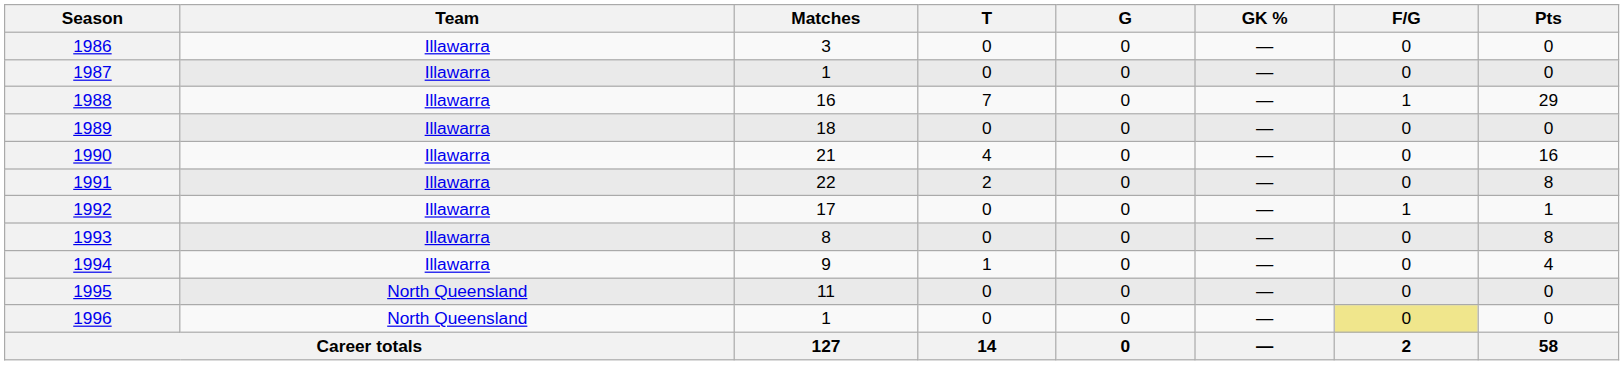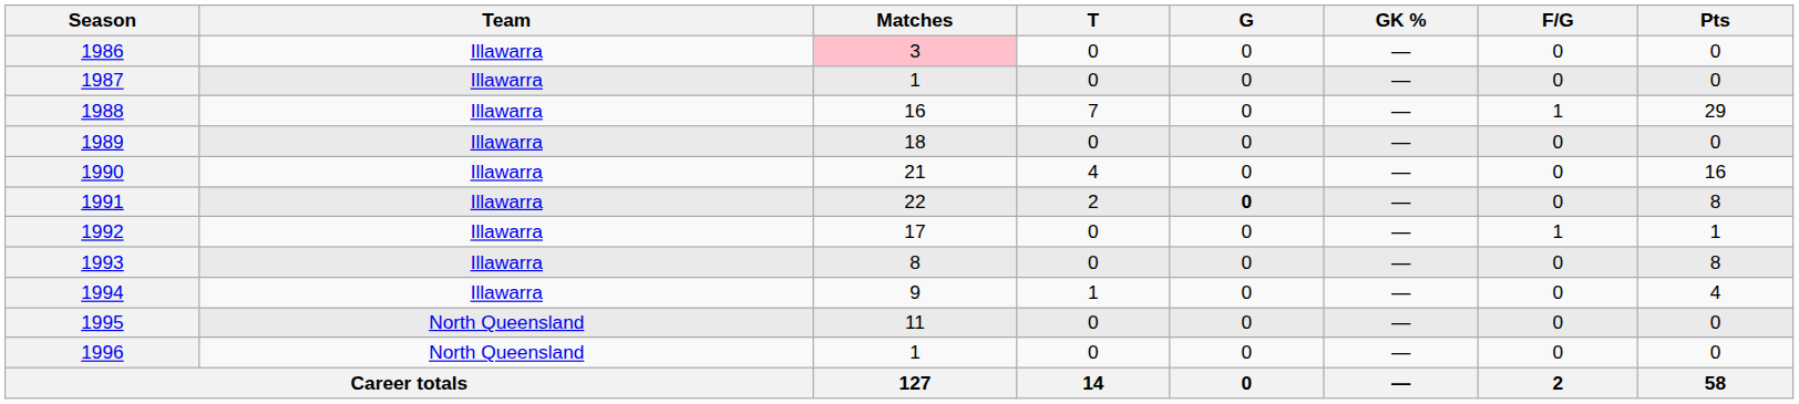1986 | Matches: no background -> pink background
1991 | G: normal -> bold
1996 | F/G: khaki background -> no background
